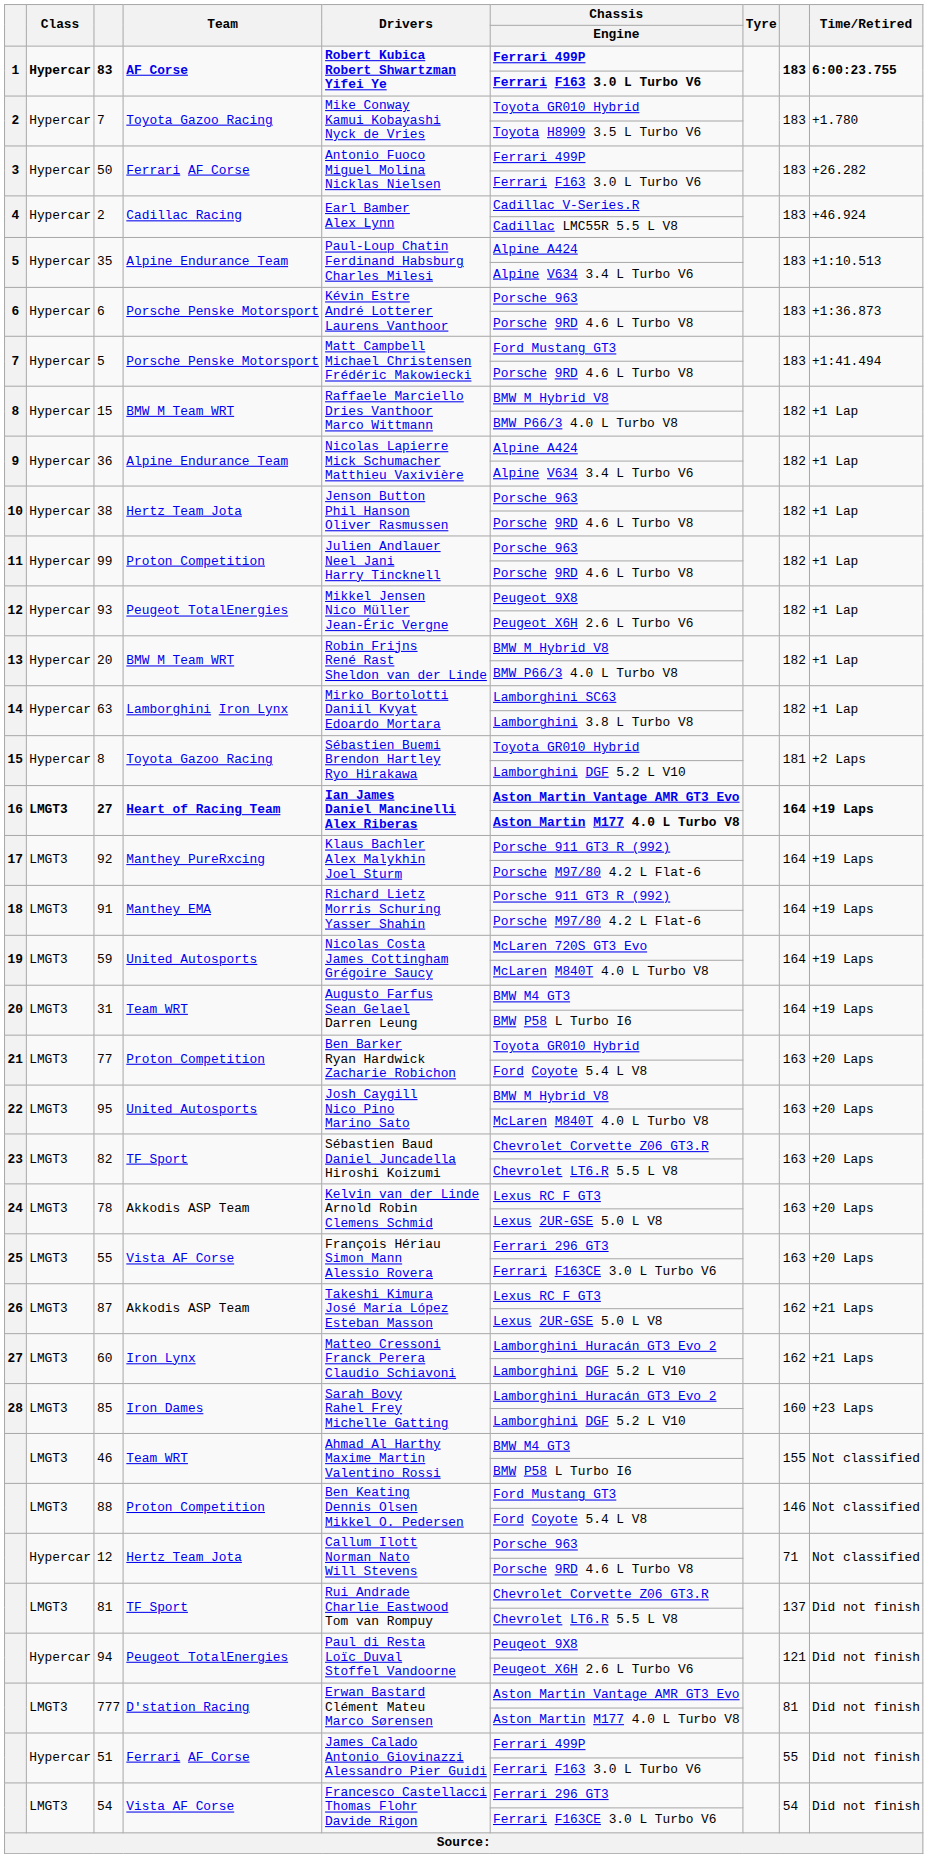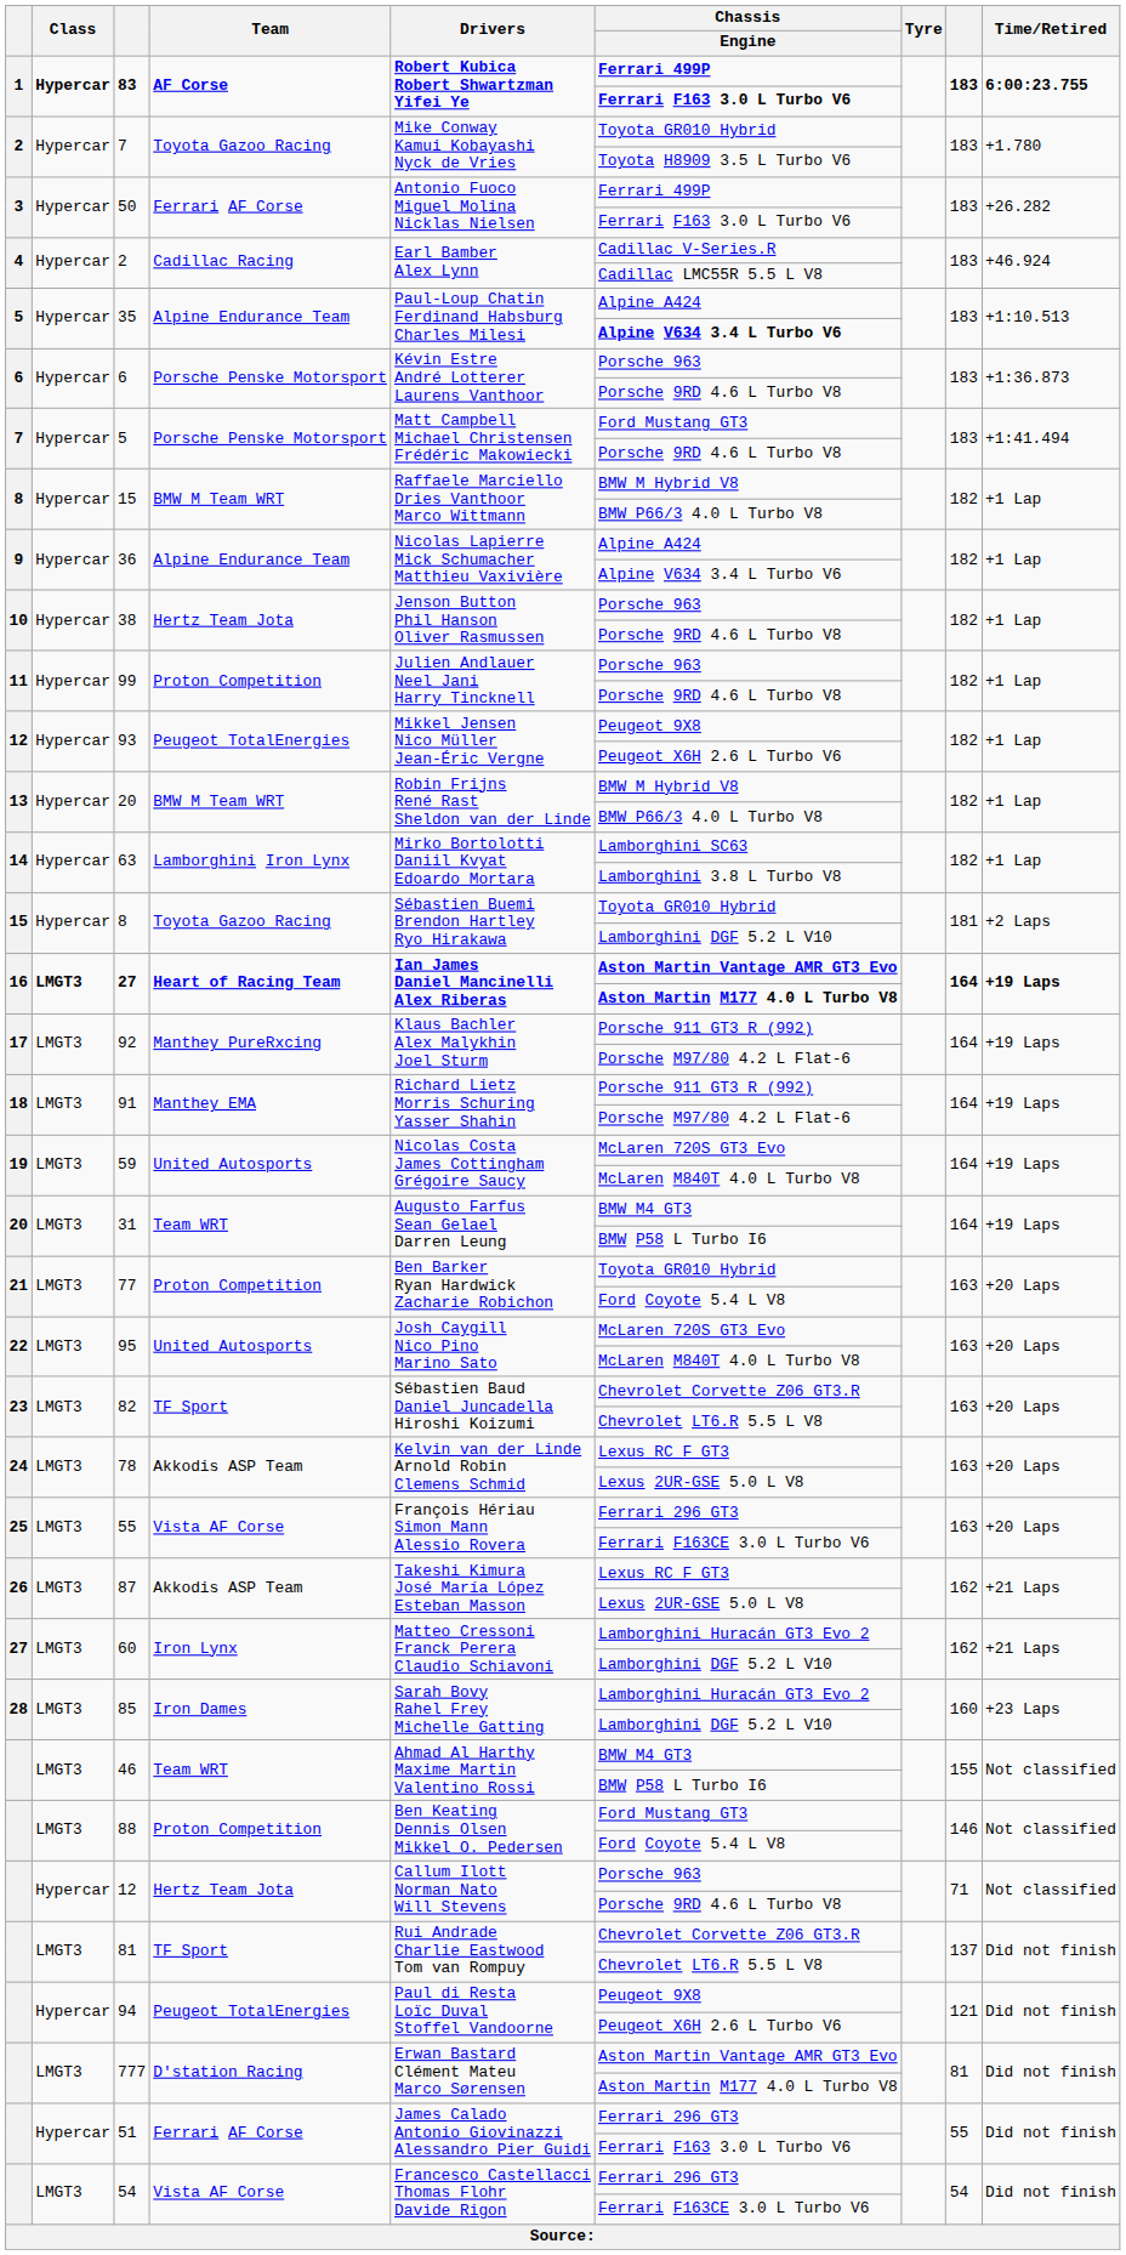row 12 | Chassis / Engine: normal -> bold
row 45 | Chassis / Engine: BMW M Hybrid V8 -> McLaren 720S GT3 Evo
row 71 | Chassis / Engine: Ferrari 499P -> Ferrari 296 GT3
